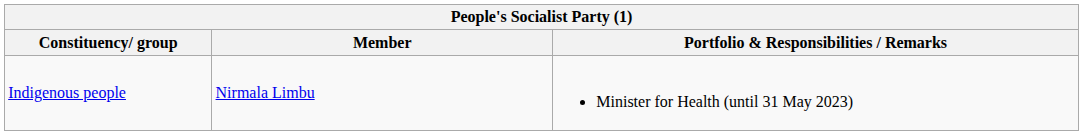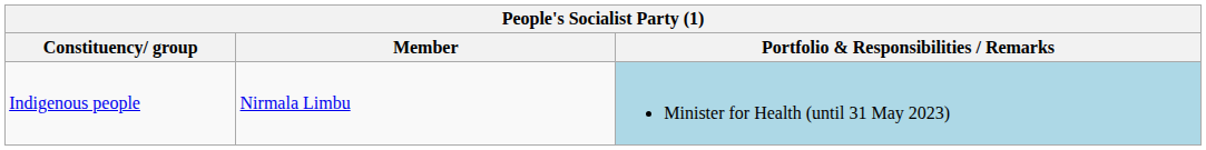Indigenous people | Portfolio & Responsibilities / Remarks: no background -> lightblue background
